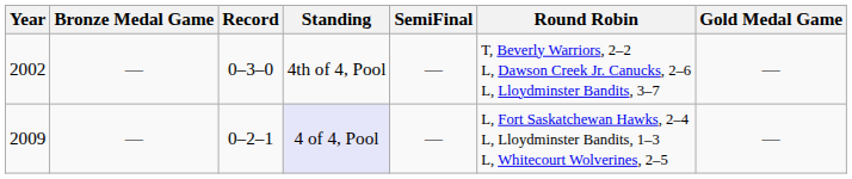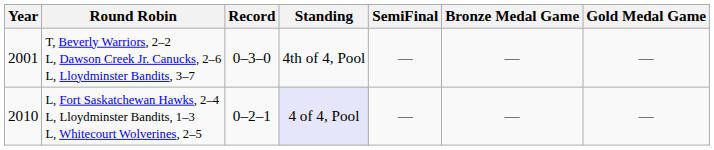columns swapped: Round Robin <-> Bronze Medal Game
row 2 | Year: 2002 -> 2001
row 3 | Year: 2009 -> 2010
